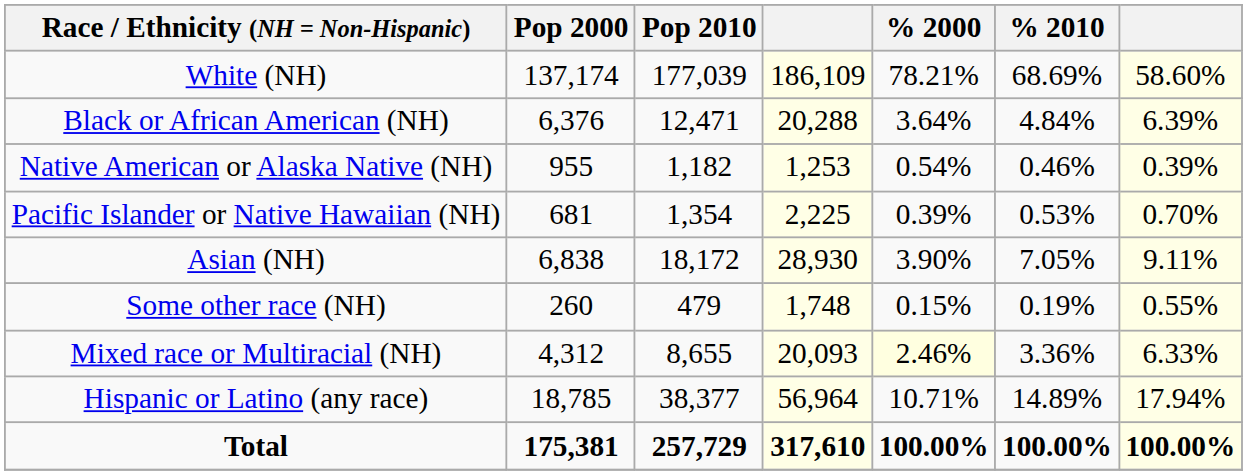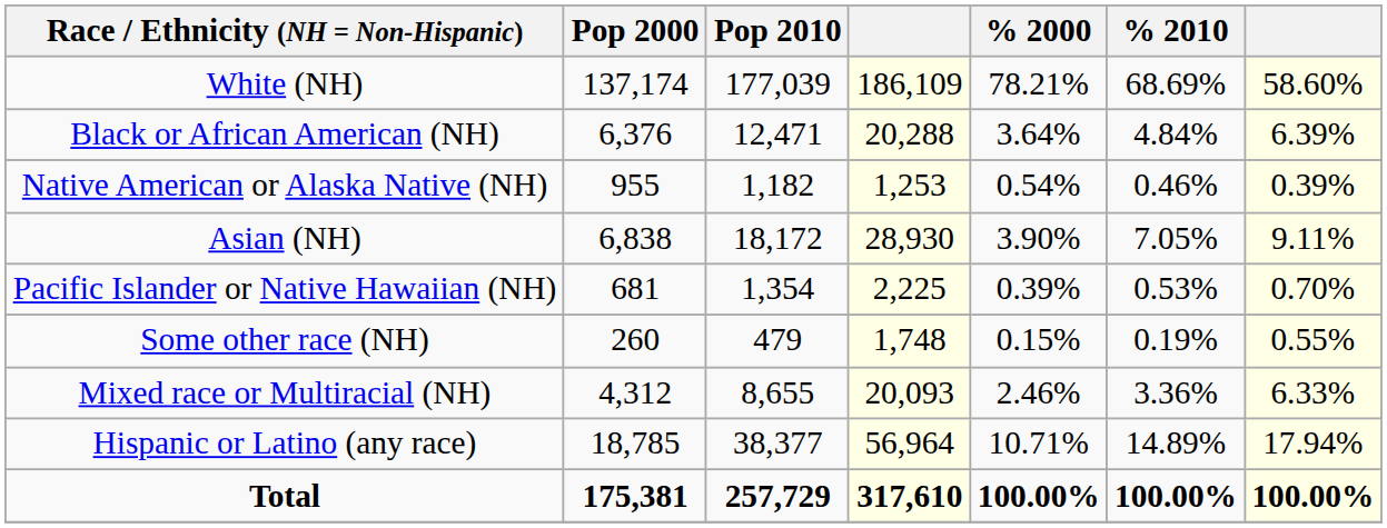rows swapped: Asian (NH) <-> Pacific Islander or Native Hawaiian (NH)
Mixed race or Multiracial (NH) | % 2000: lightyellow background -> no background
